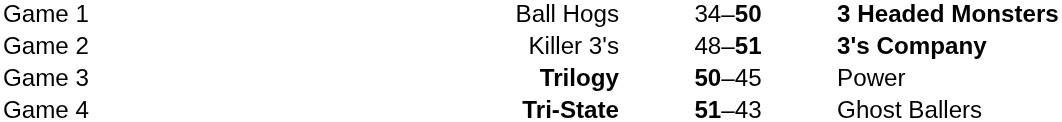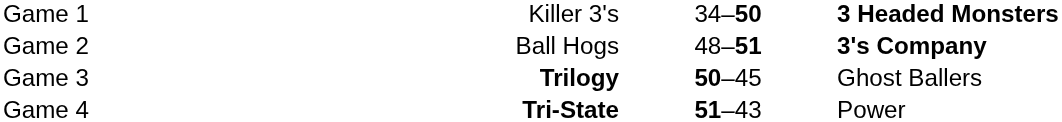Game 1 | column 2: Ball Hogs -> Killer 3's
Game 2 | column 2: Killer 3's -> Ball Hogs
Game 3 | column 4: Power -> Ghost Ballers
Game 4 | column 4: Ghost Ballers -> Power
